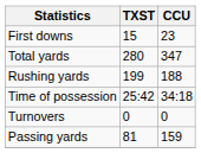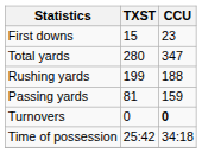rows swapped: Passing yards <-> Time of possession
Turnovers | CCU: normal -> bold
